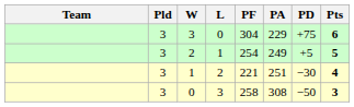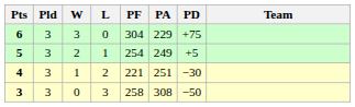columns swapped: Team <-> Pts
